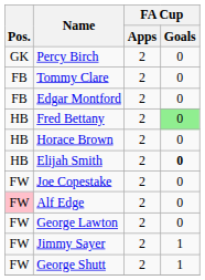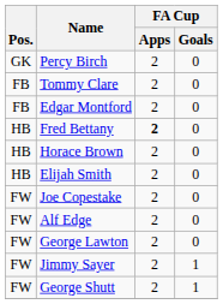Fred Bettany | FA Cup / Apps: normal -> bold
Fred Bettany | FA Cup / Goals: lightgreen background -> no background
Elijah Smith | FA Cup / Goals: bold -> normal
Alf Edge | Pos.: pink background -> no background
